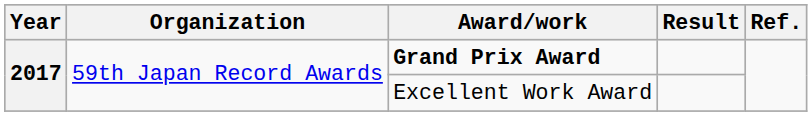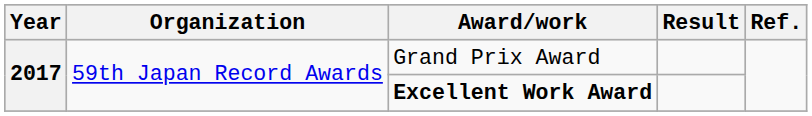Grand Prix Award | Award/work: bold -> normal
Excellent Work Award | Award/work: normal -> bold
